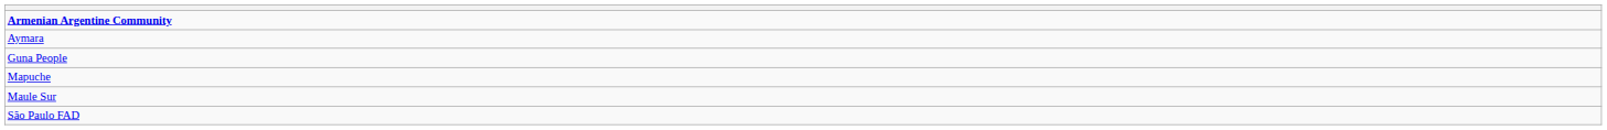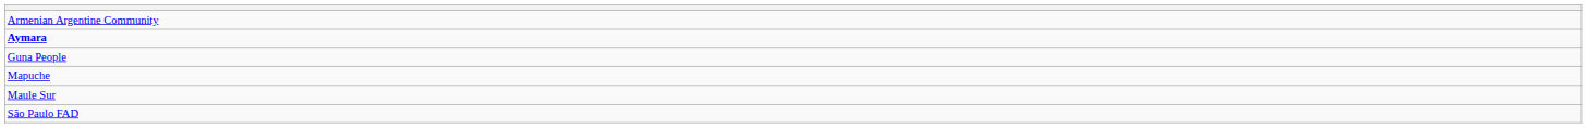row 2 | column 1: bold -> normal
row 3 | column 1: normal -> bold
